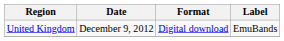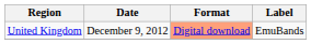United Kingdom | Format: no background -> lightsalmon background
